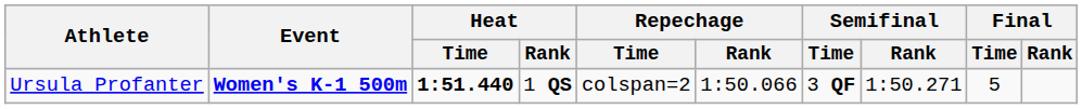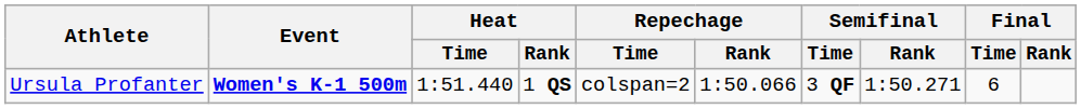Ursula Profanter | Heat / Time: bold -> normal
Ursula Profanter | Final / Time: 5 -> 6
